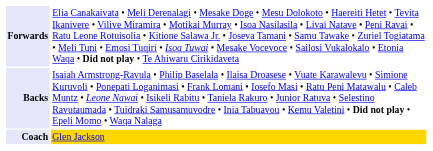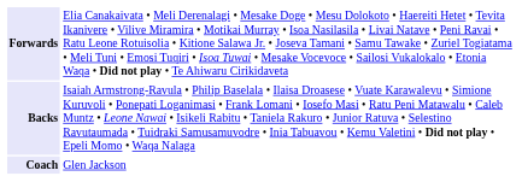Coach | column 2: gold background -> no background
